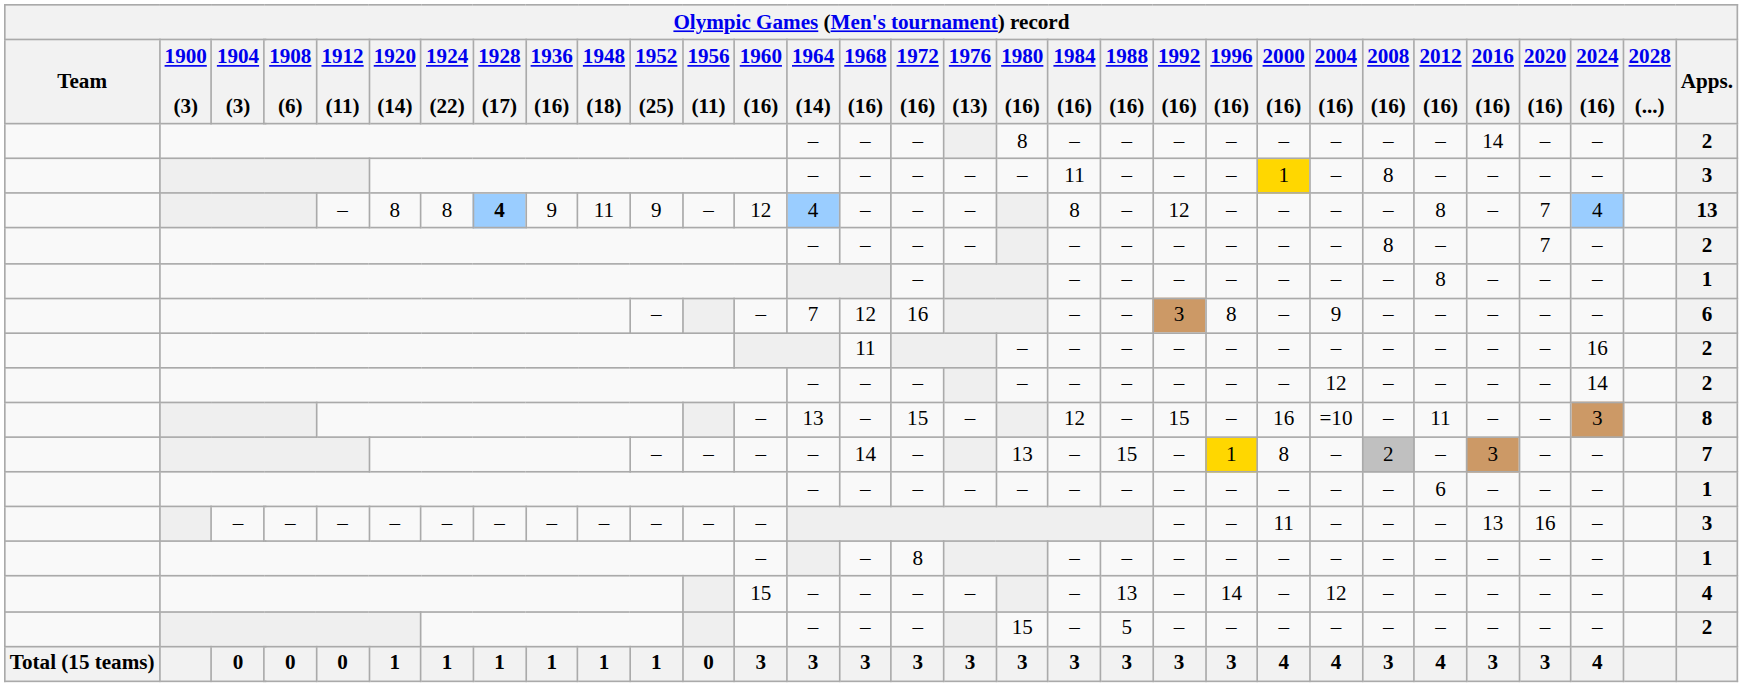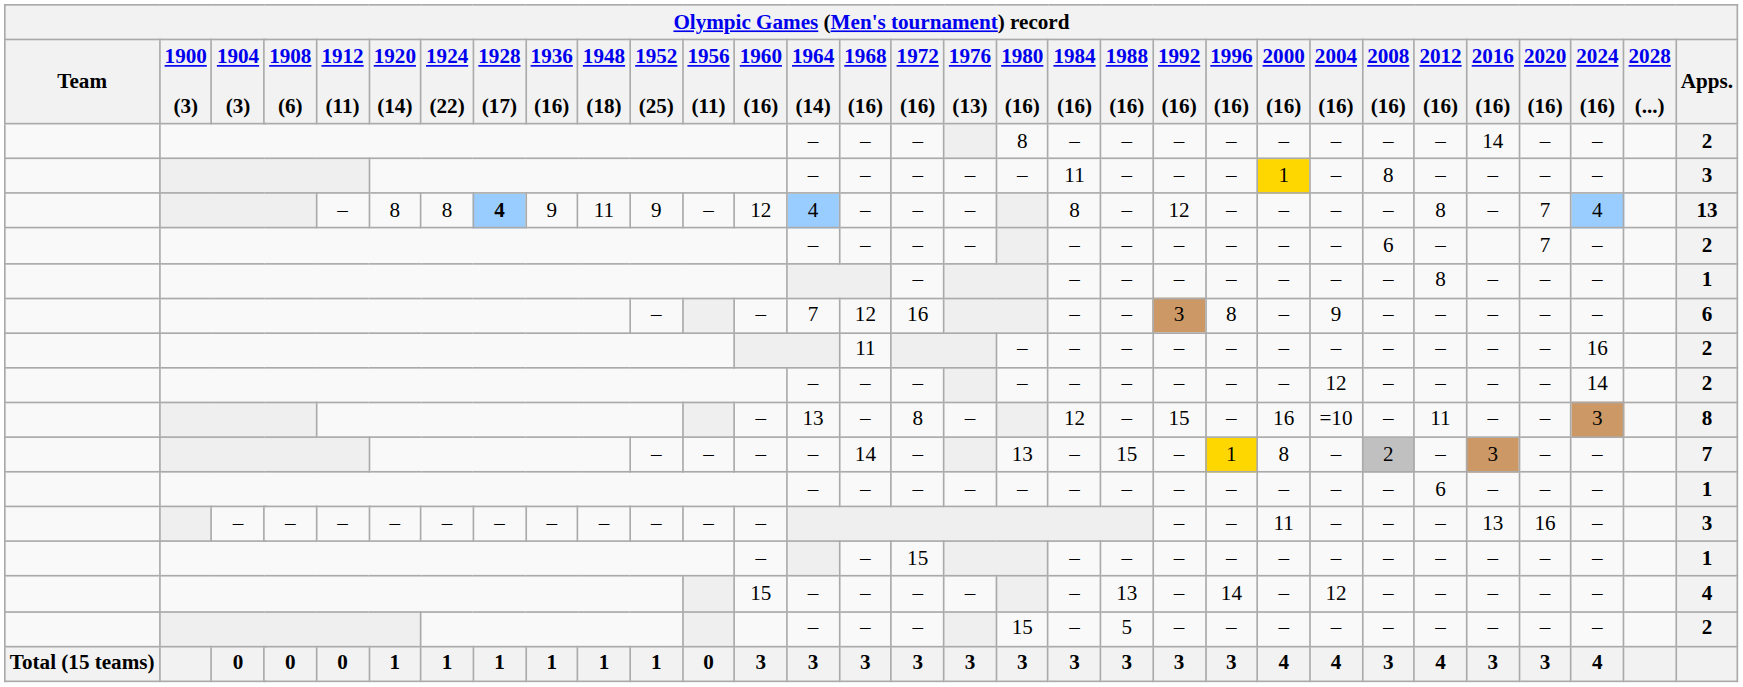row 6 | 2008 (16): 8 -> 6
row 11 | 1972 (16): 15 -> 8
row 15 | 1972 (16): 8 -> 15
